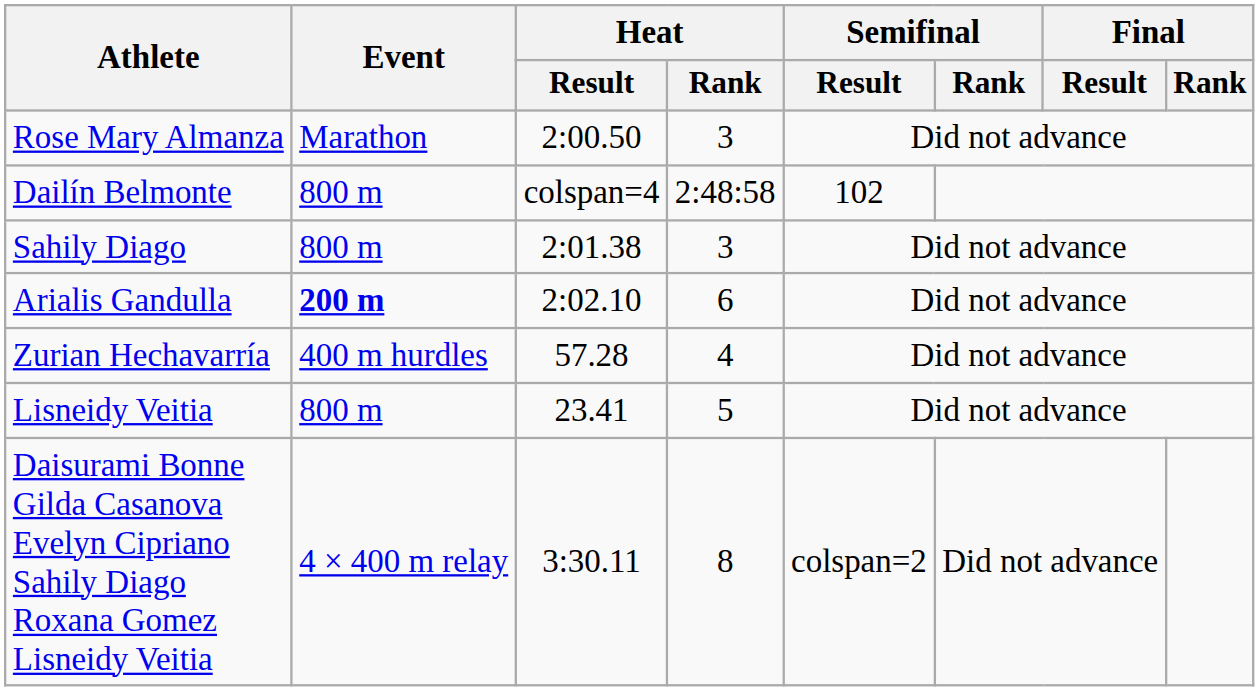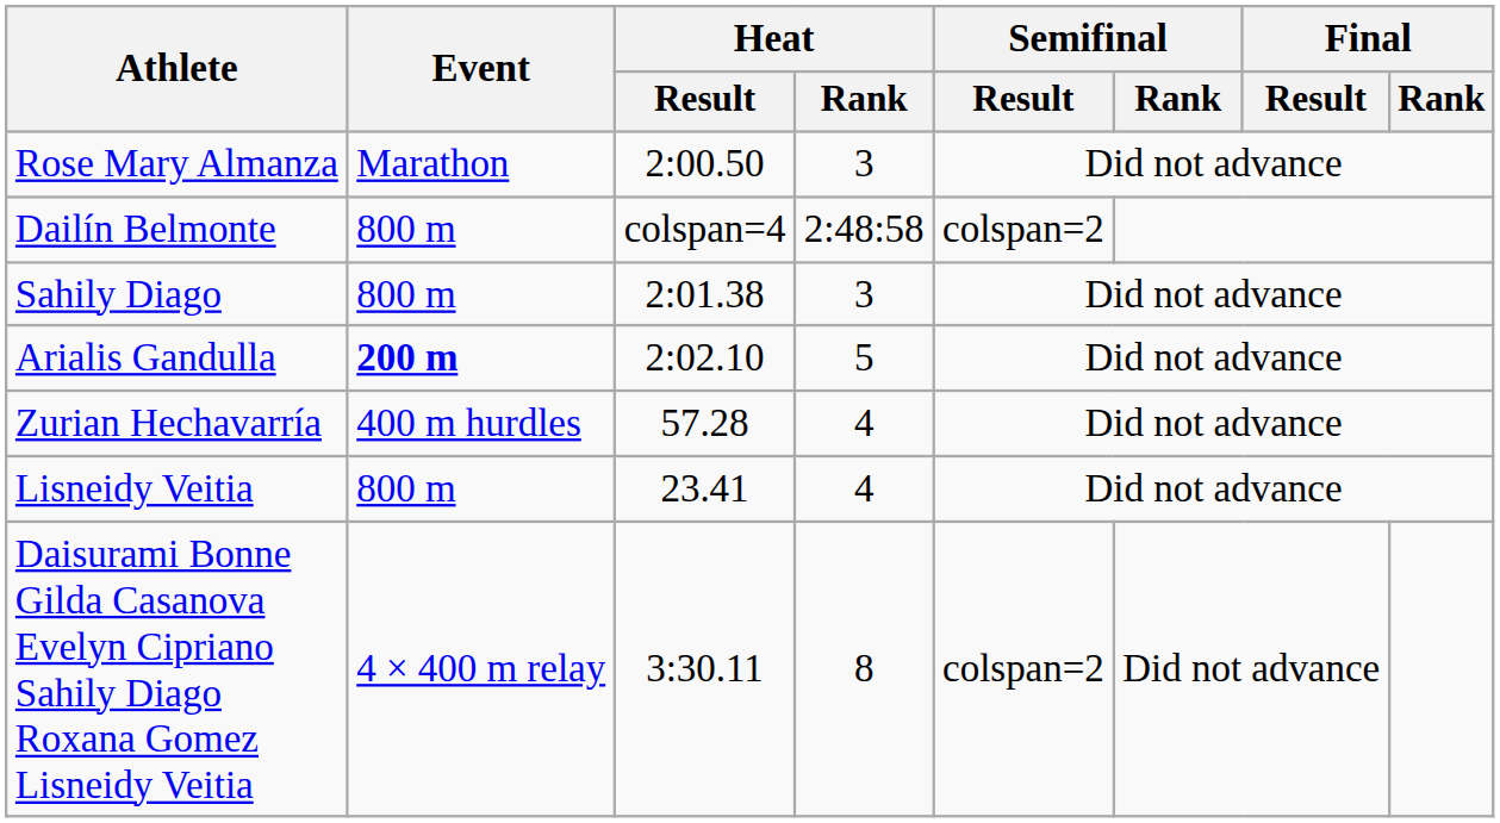Dailín Belmonte | Semifinal / Result: 102 -> colspan=2
Arialis Gandulla | Heat / Rank: 6 -> 5
Lisneidy Veitia | Heat / Rank: 5 -> 4
